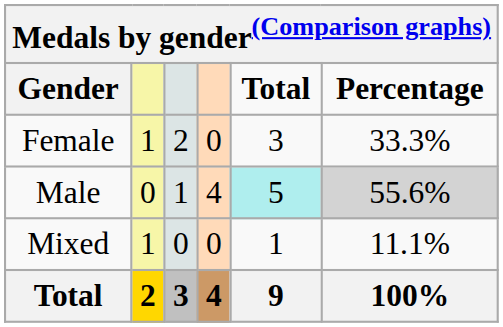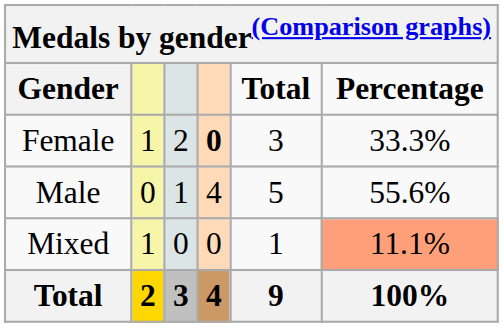Female | column 4: normal -> bold
Male | Total: paleturquoise background -> no background
Male | Percentage: lightgrey background -> no background
Mixed | Percentage: no background -> lightsalmon background
